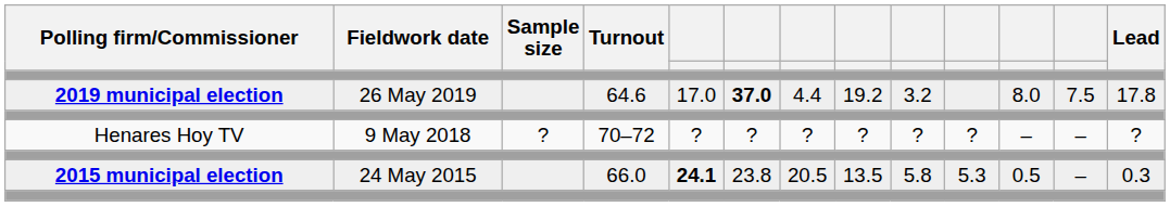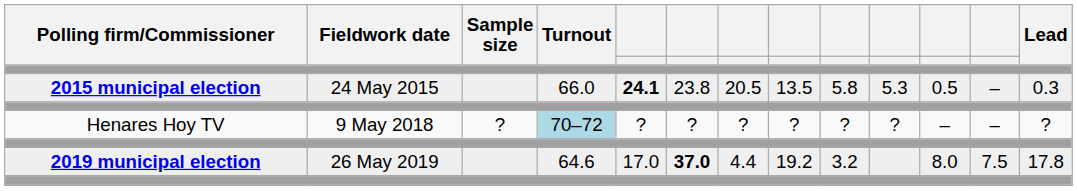rows swapped: 2019 municipal election <-> 2015 municipal election
Henares Hoy TV | Turnout: no background -> lightblue background
